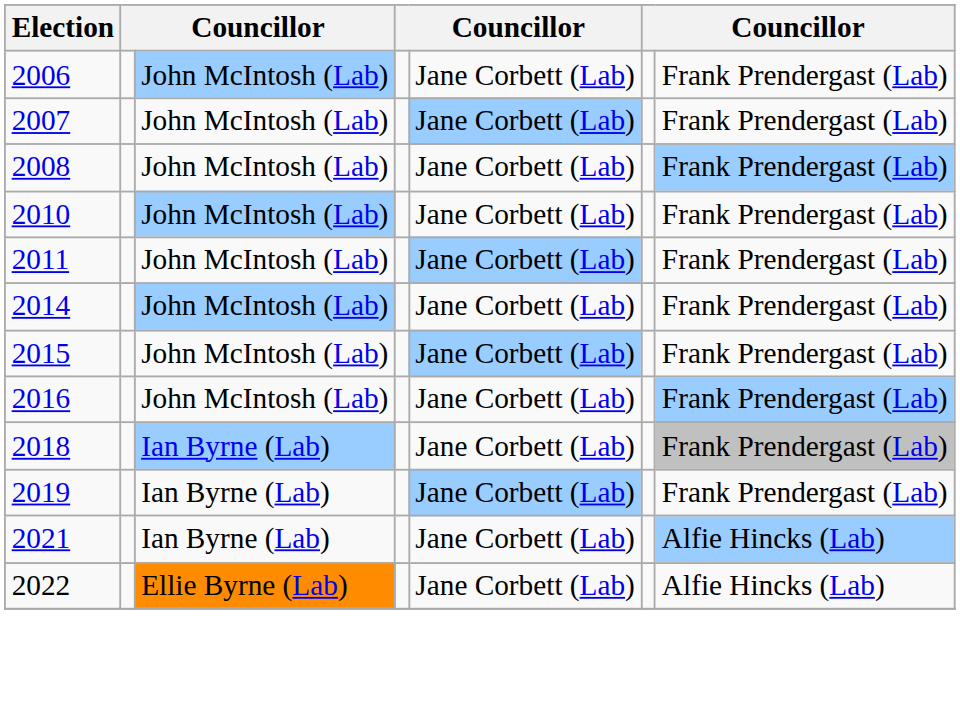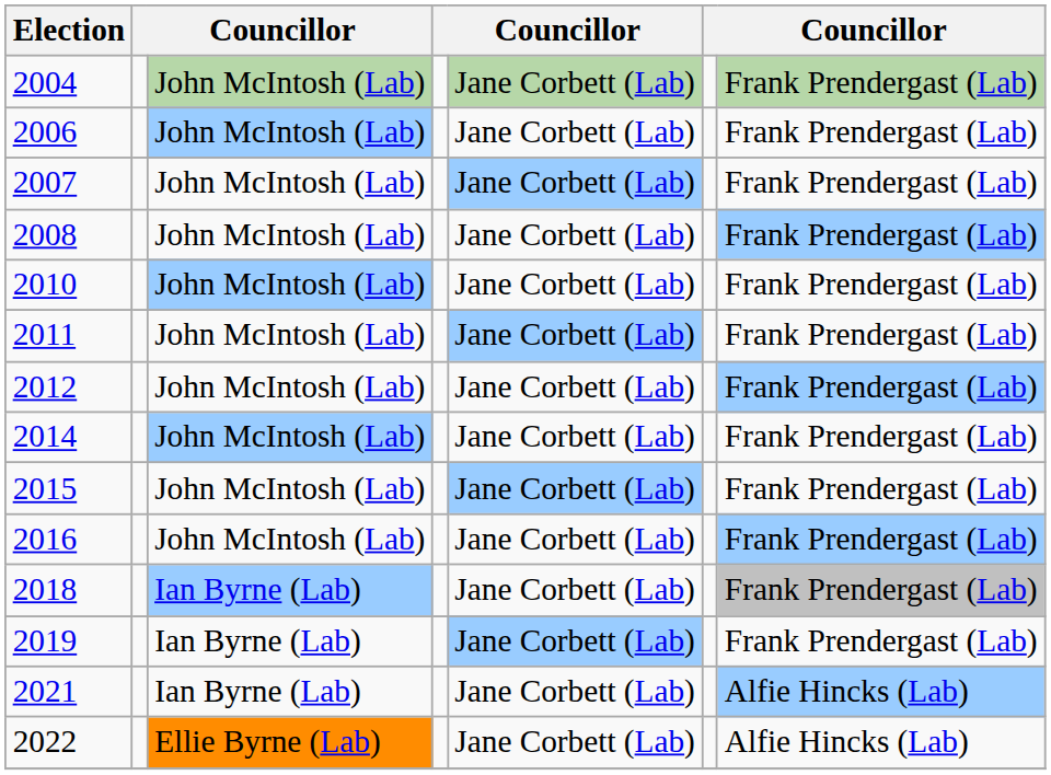+ row: 2004 | John McIntosh (Lab) | Jane Corbett (Lab) | Frank Prendergast (Lab)
+ row: 2012 | John McIntosh (Lab) | Jane Corbett (Lab) | Frank Prendergast (Lab)
